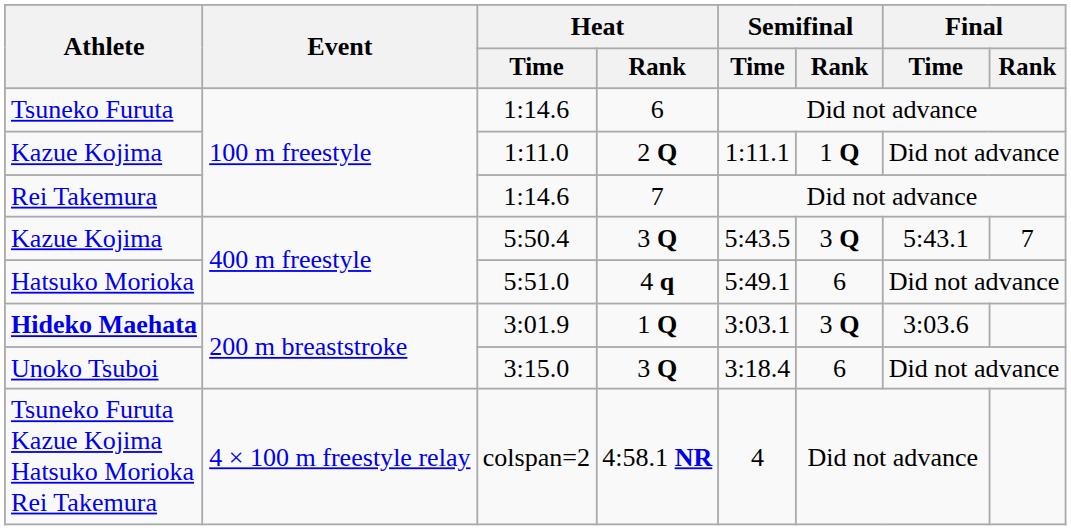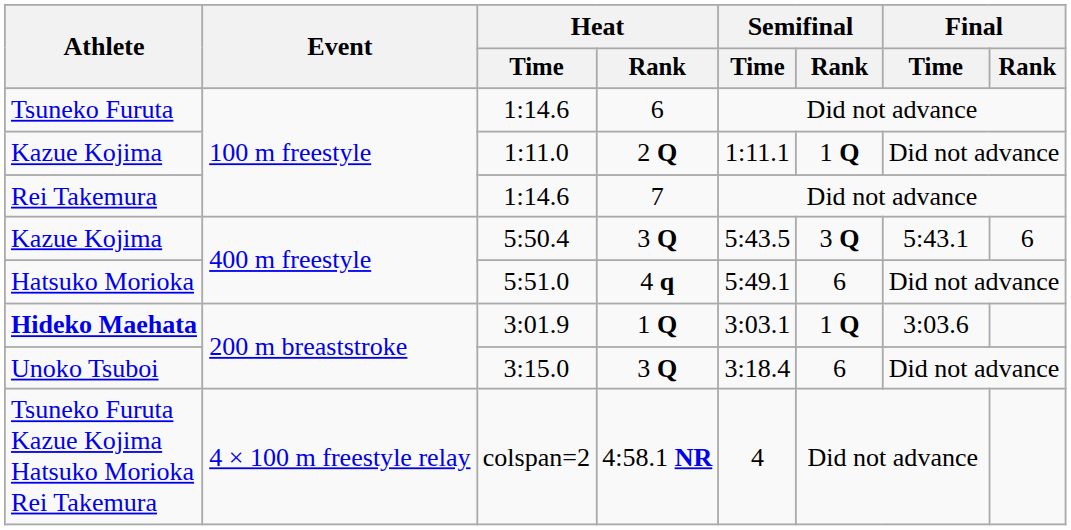Kazue Kojima / 5:50.4 | Final / Rank: 7 -> 6
Hideko Maehata | Semifinal / Rank: 3 Q -> 1 Q
